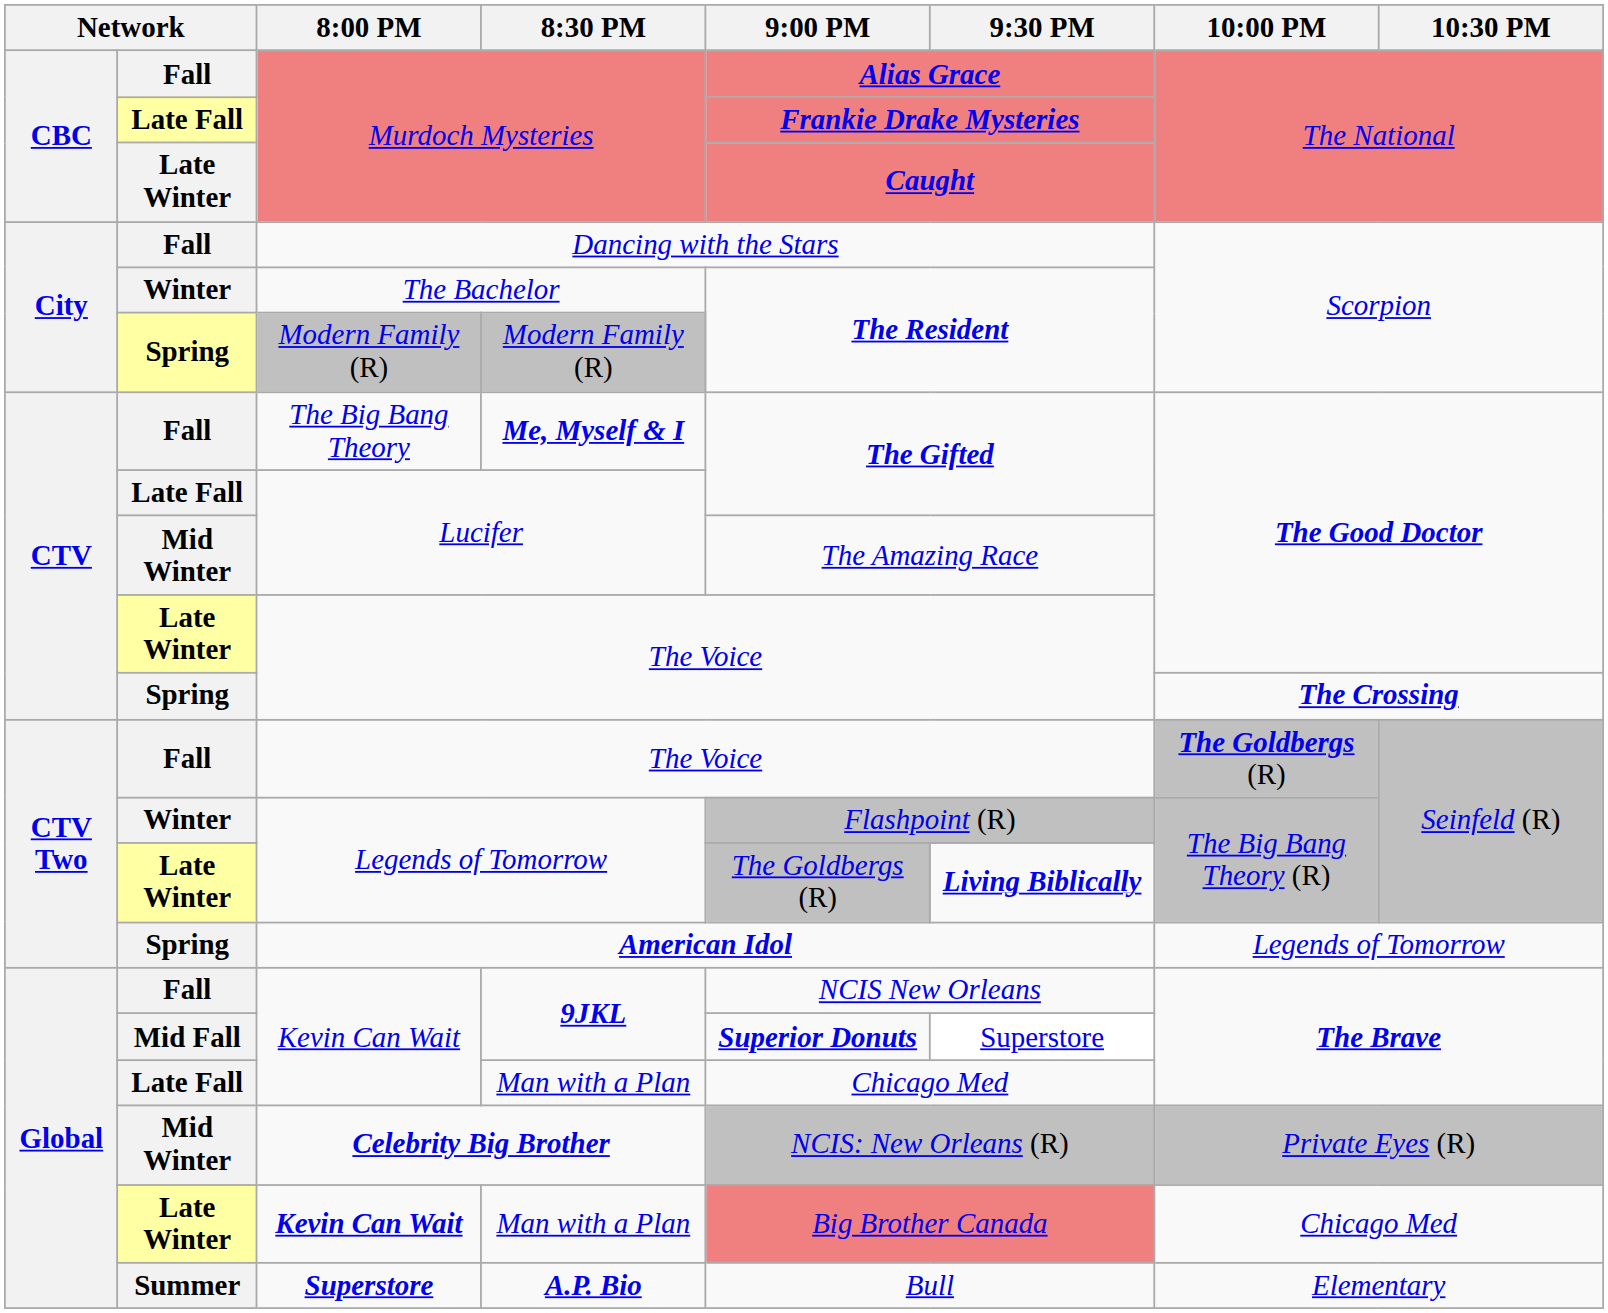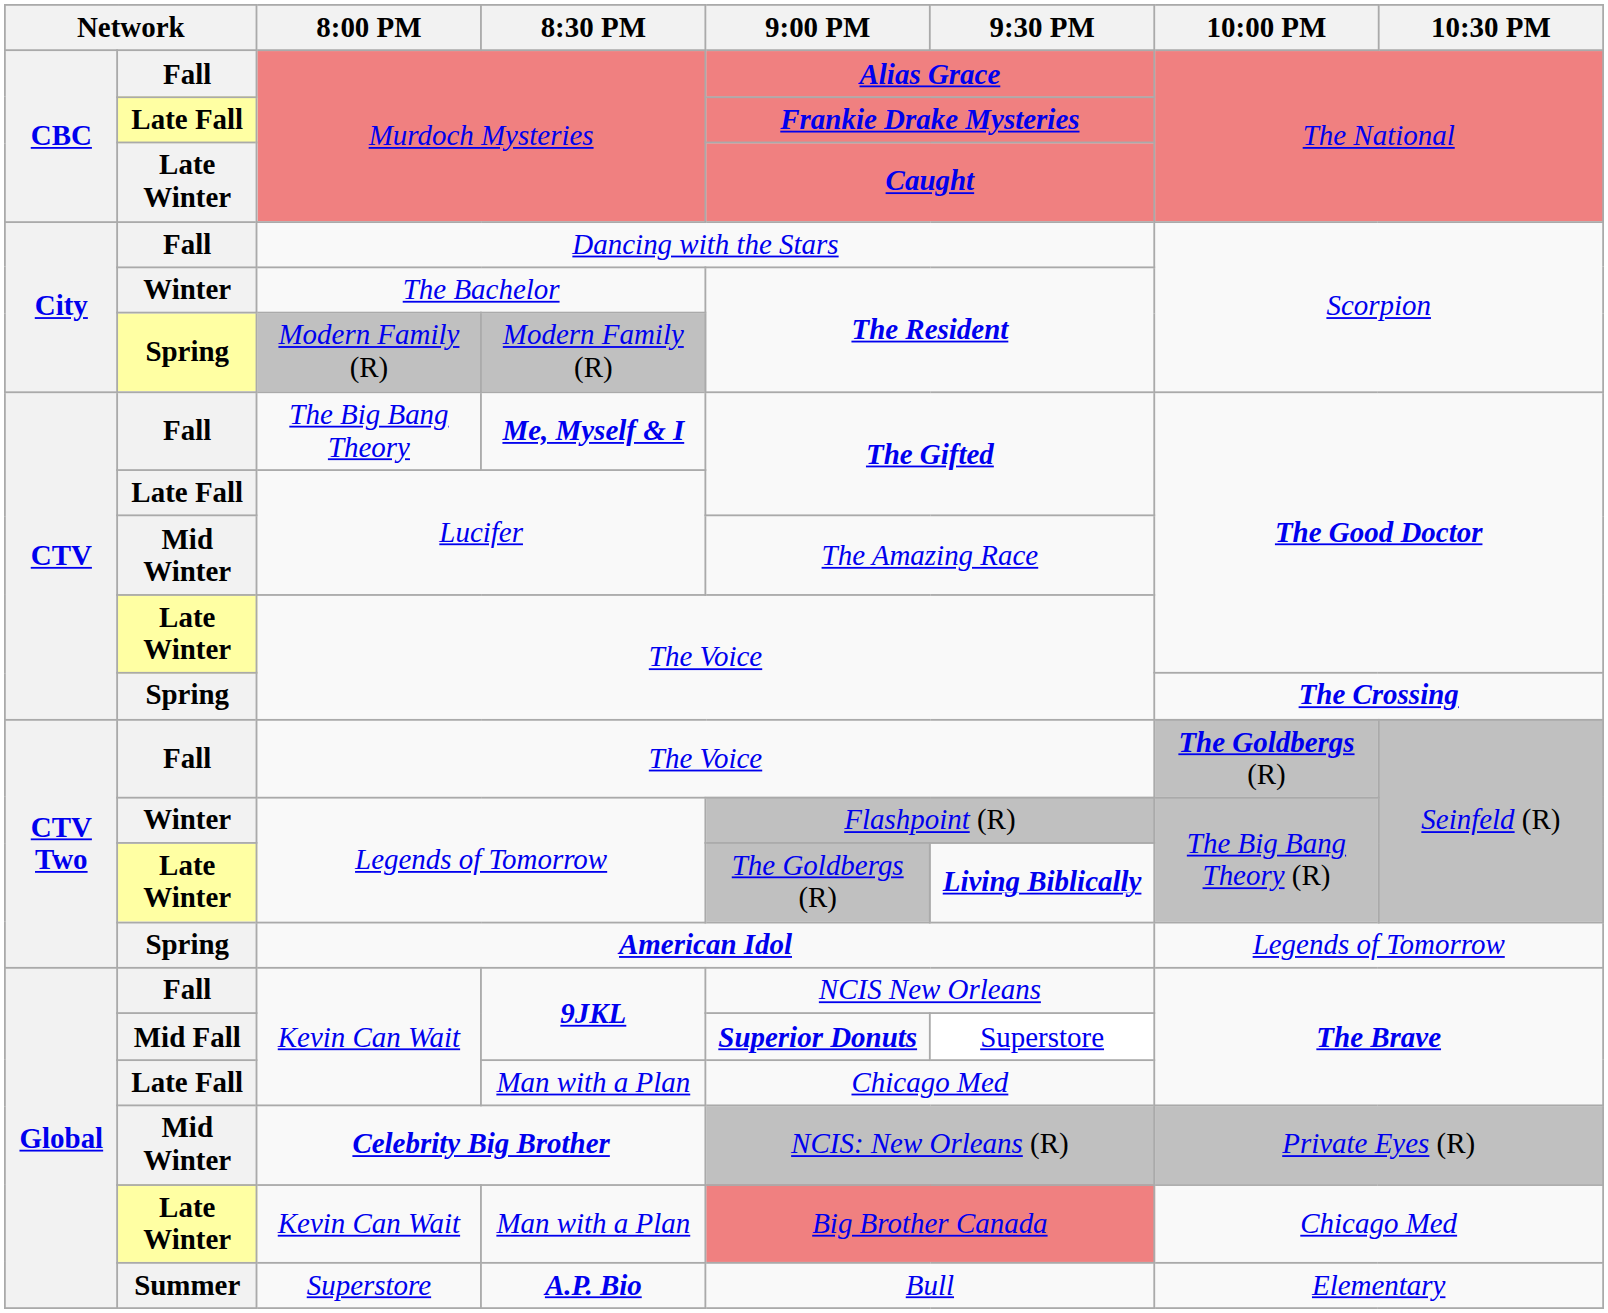Late Winter / Man with a Plan | 8:00 PM: bold -> normal
A.P. Bio | 8:00 PM: bold -> normal
